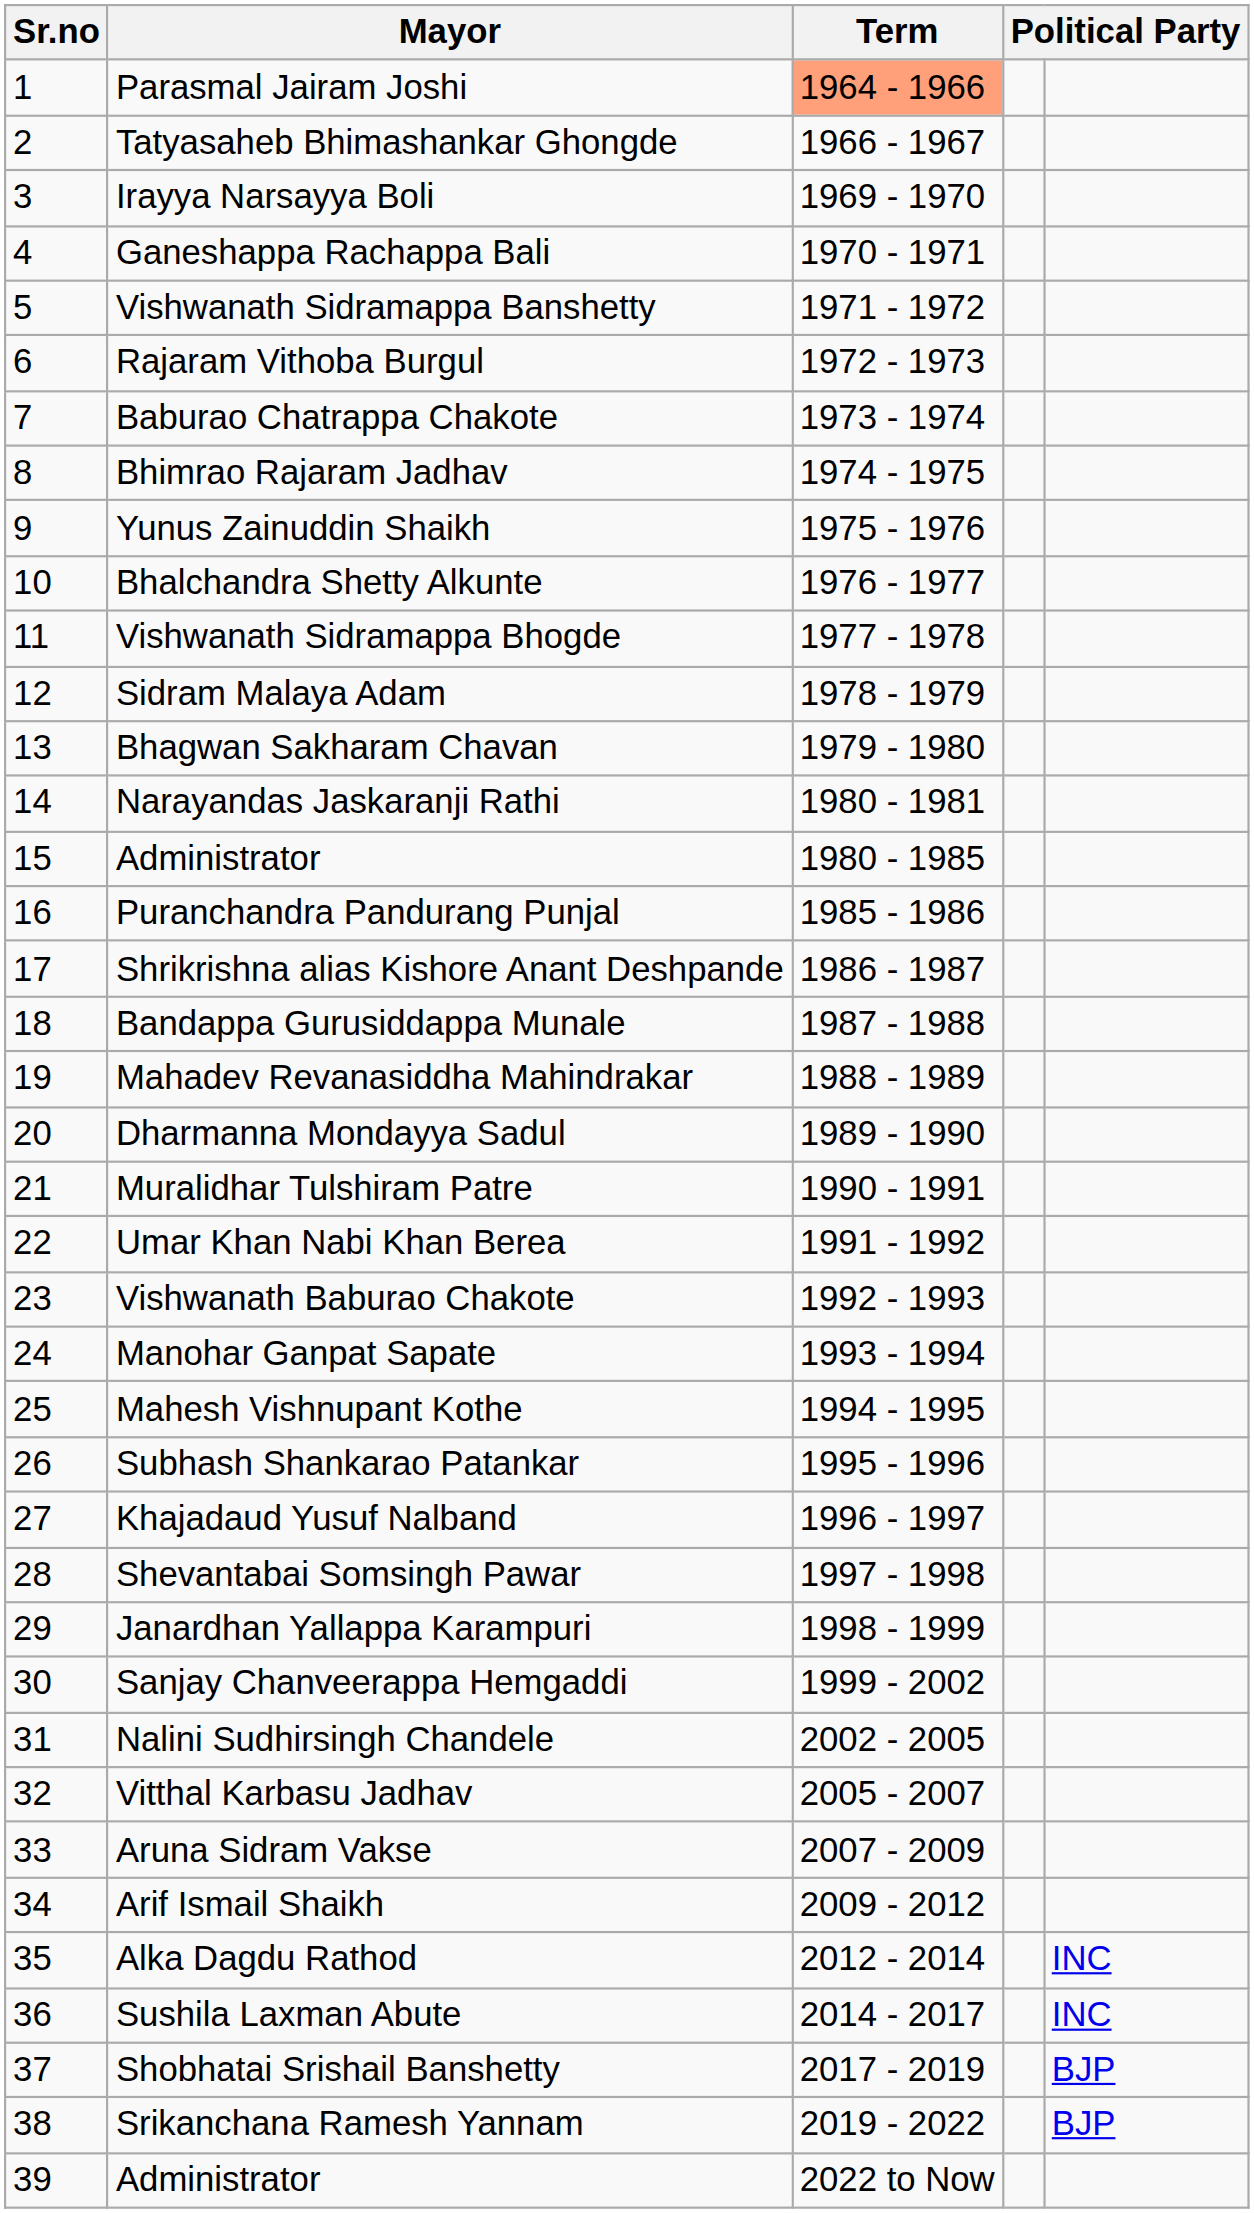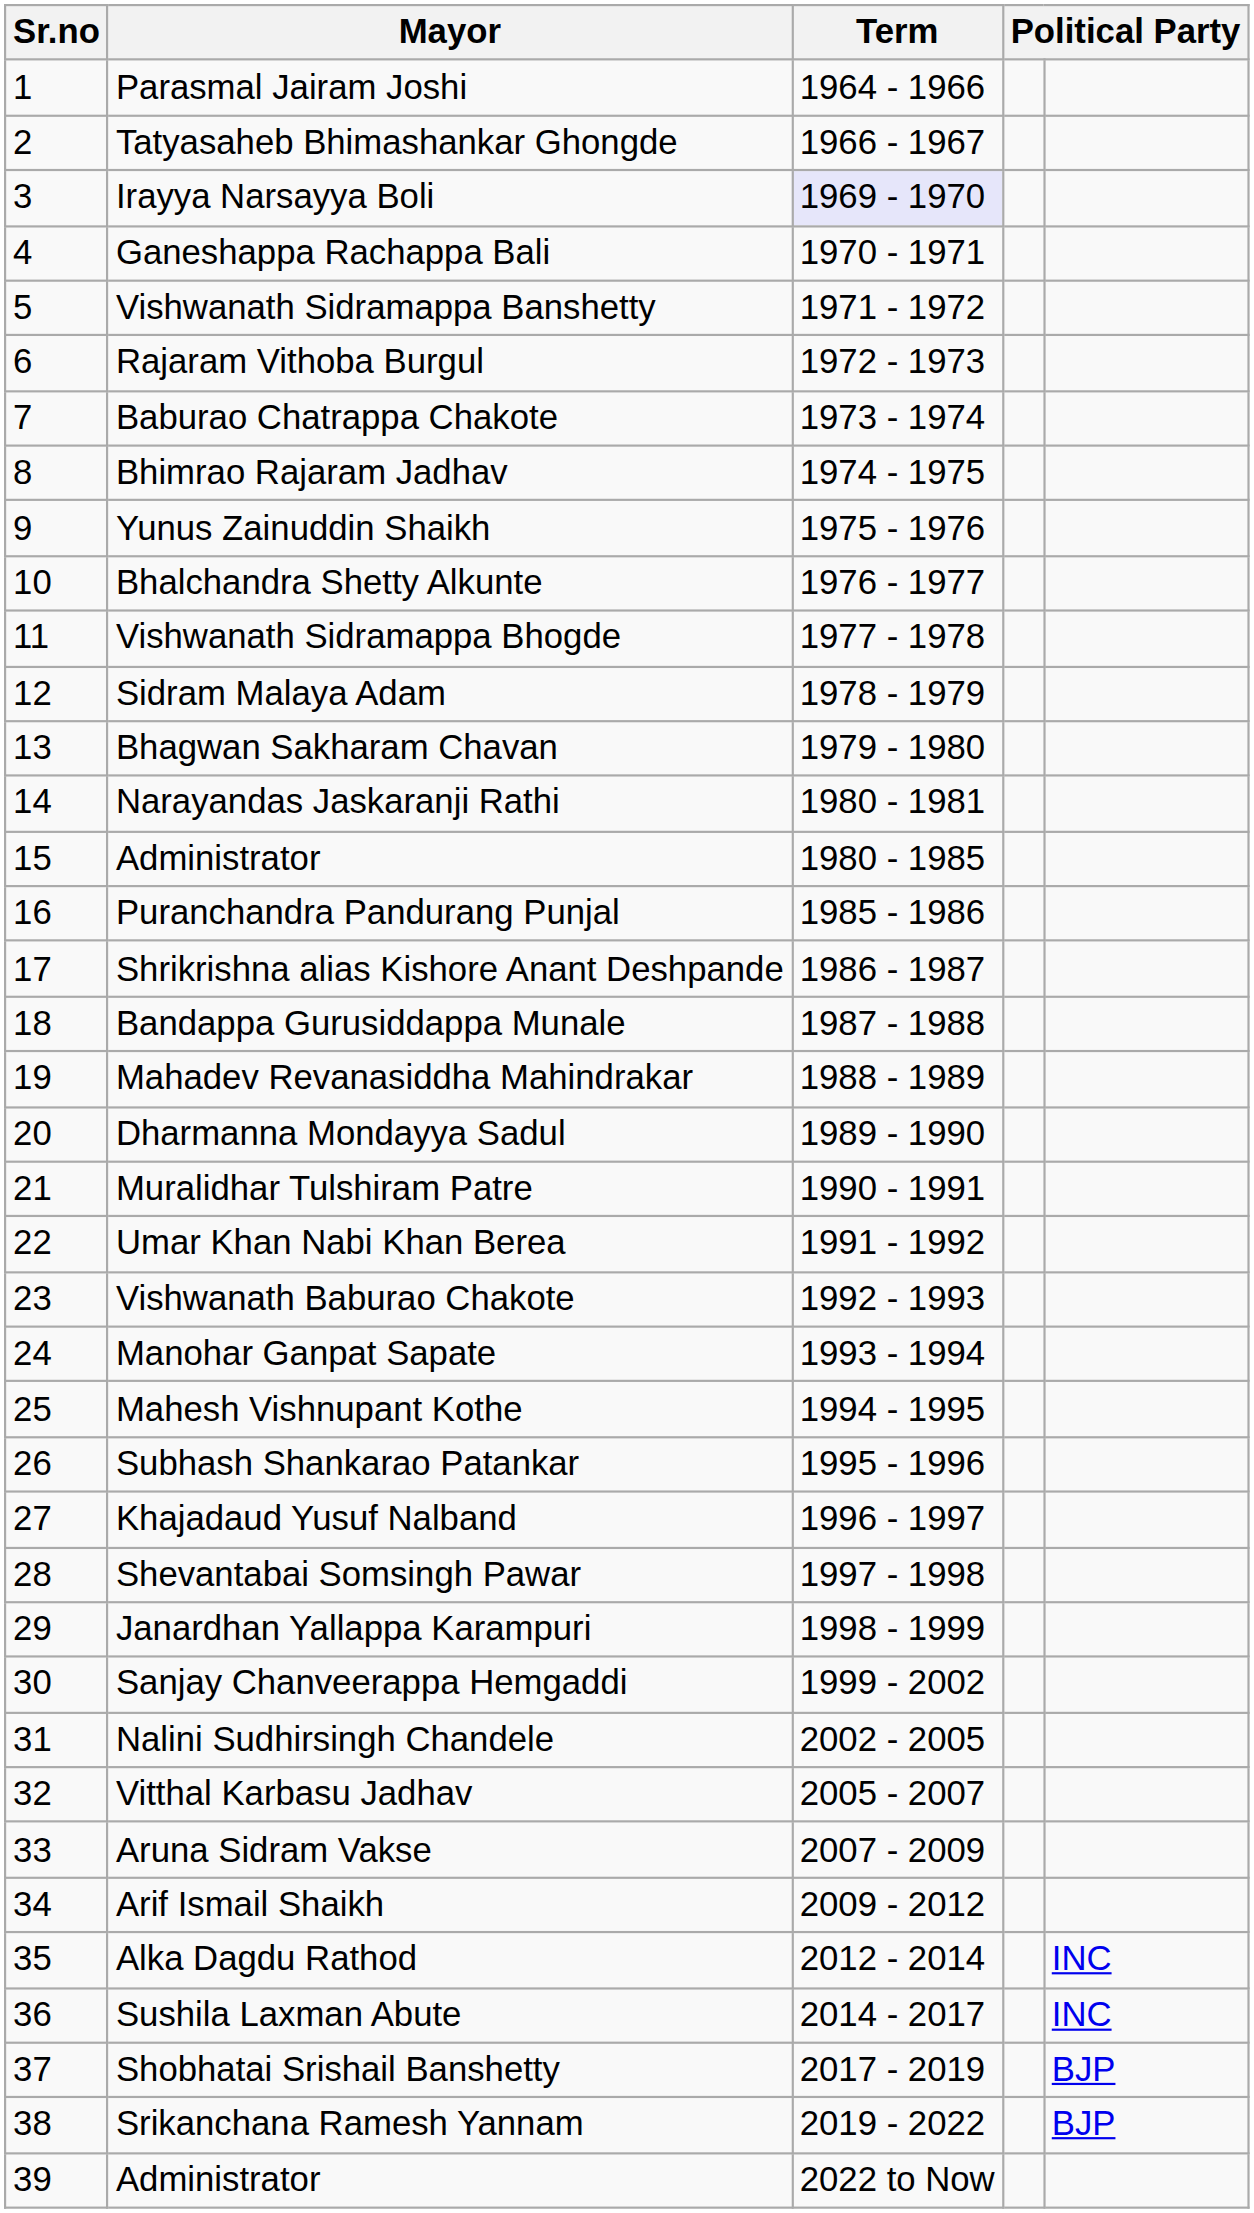Parasmal Jairam Joshi | Term: lightsalmon background -> no background
Irayya Narsayya Boli | Term: no background -> lavender background
